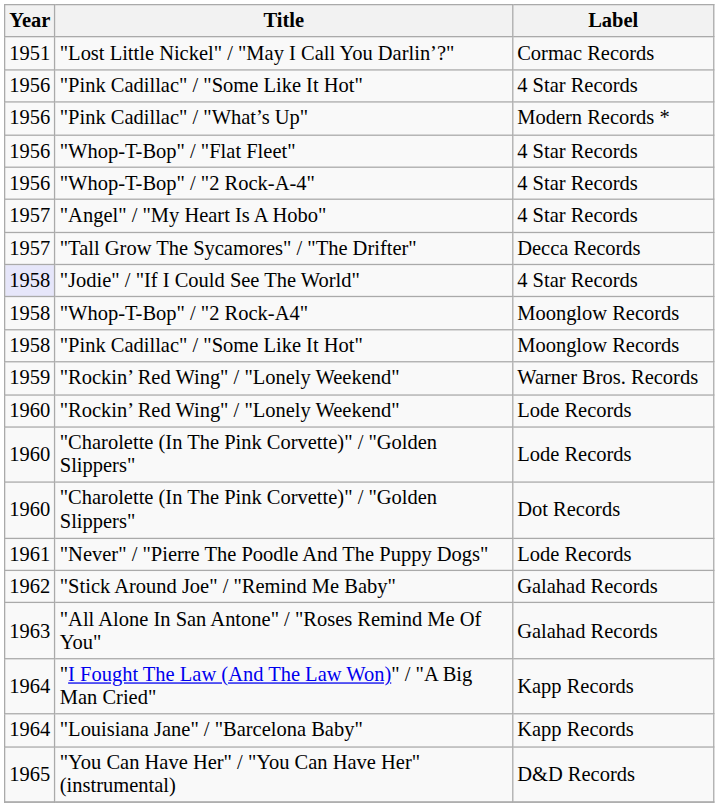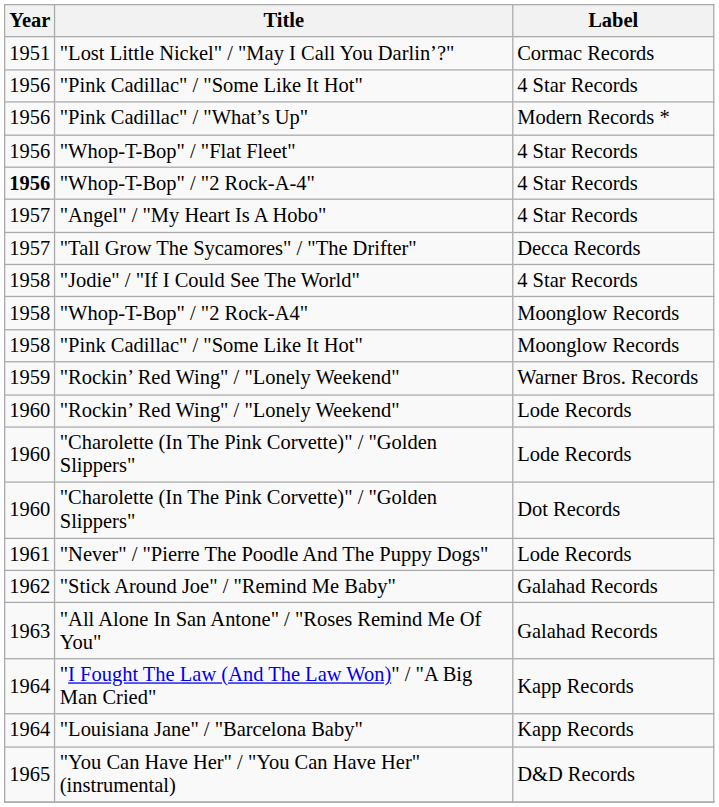"Whop-T-Bop" / "2 Rock-A-4" | Year: normal -> bold
"Jodie" / "If I Could See The World" | Year: lavender background -> no background
